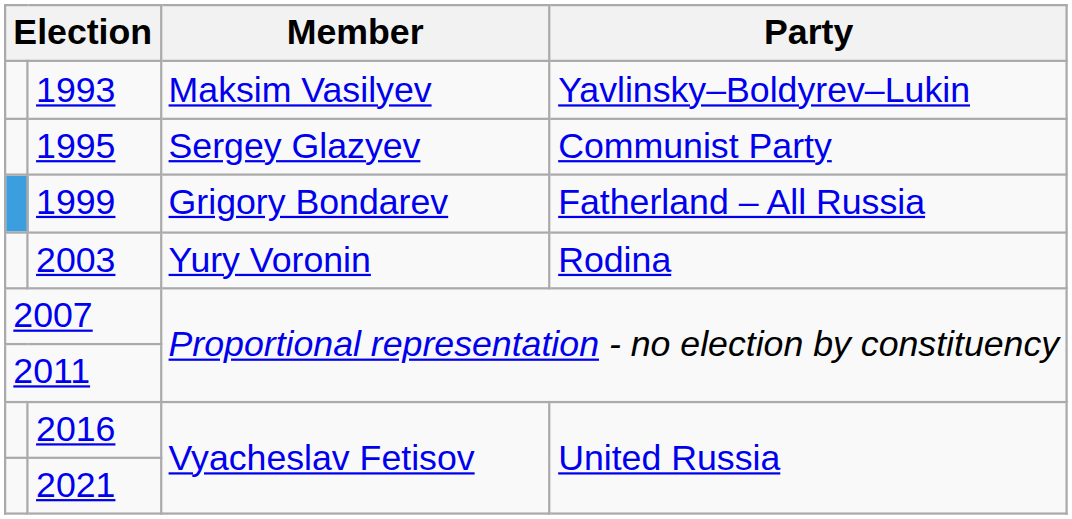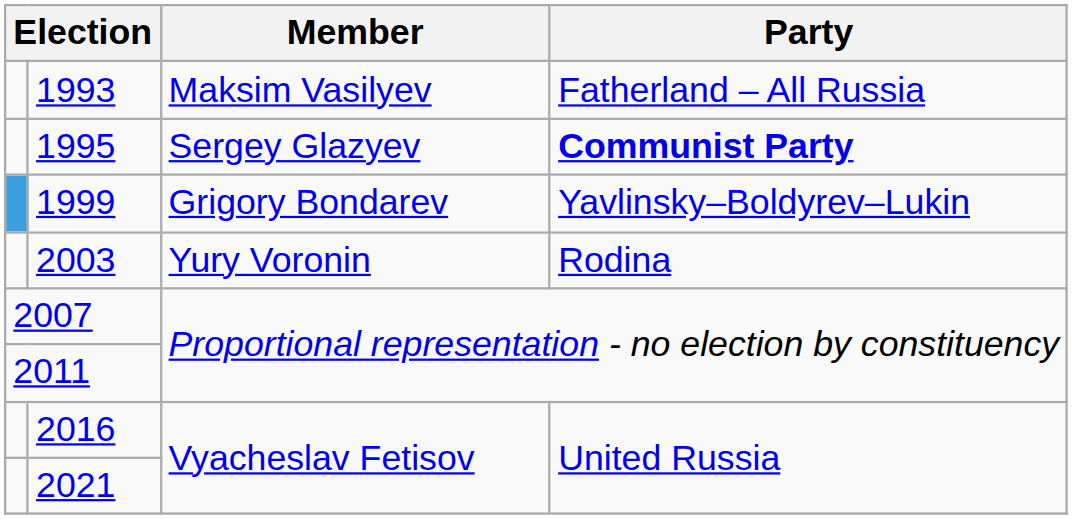1993 | Party: Yavlinsky–Boldyrev–Lukin -> Fatherland – All Russia
1995 | Party: normal -> bold
1999 | Party: Fatherland – All Russia -> Yavlinsky–Boldyrev–Lukin
